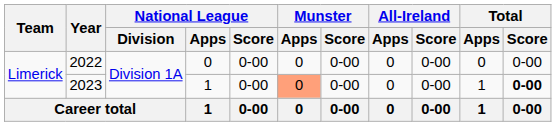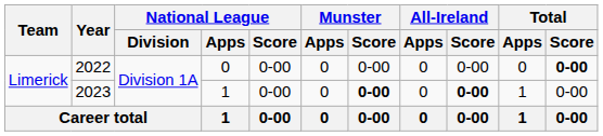2022 | Total / Score: normal -> bold
2023 | Munster / Apps: lightsalmon background -> no background
2023 | Munster / Score: normal -> bold
2023 | All-Ireland / Score: normal -> bold
2023 | Total / Score: bold -> normal
